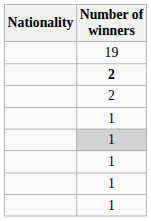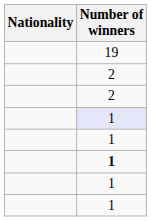row 3 | Number of winners: bold -> normal
row 5 | Number of winners: no background -> lavender background
row 6 | Number of winners: lightgrey background -> no background
row 7 | Number of winners: normal -> bold
